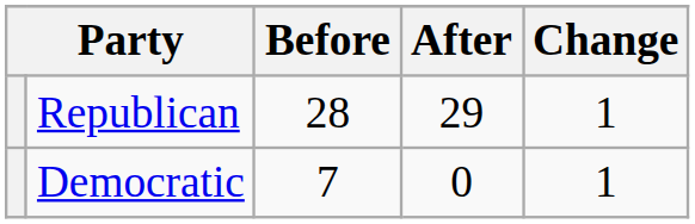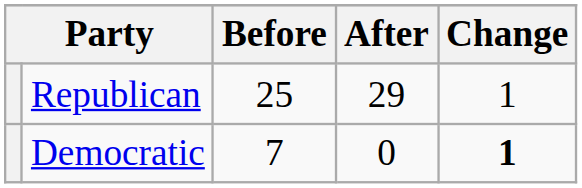Republican | Before: 28 -> 25
Democratic | Change: normal -> bold
